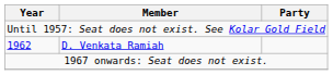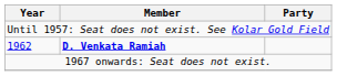1962 | Member: normal -> bold
